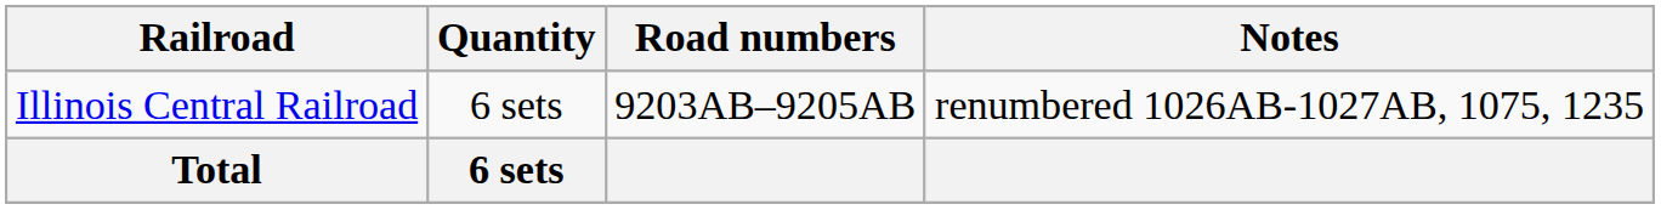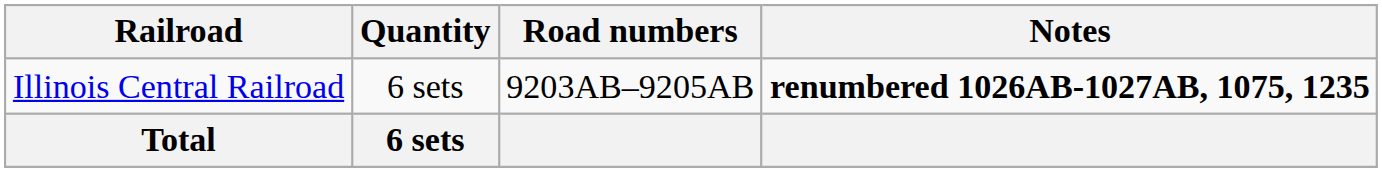Illinois Central Railroad | Notes: normal -> bold
